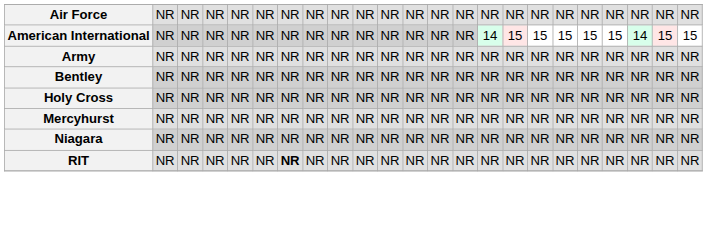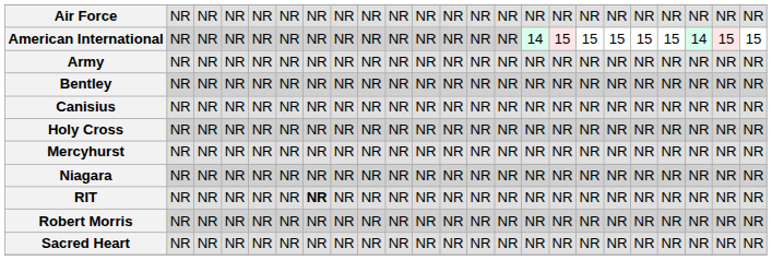+ row: Canisius | NR | NR | NR | NR | NR | NR | NR | NR | NR | NR | NR | NR | NR | NR | NR | NR | NR | NR | NR | NR | NR | NR
+ row: Robert Morris | NR | NR | NR | NR | NR | NR | NR | NR | NR | NR | NR | NR | NR | NR | NR | NR | NR | NR | NR | NR | NR | NR
+ row: Sacred Heart | NR | NR | NR | NR | NR | NR | NR | NR | NR | NR | NR | NR | NR | NR | NR | NR | NR | NR | NR | NR | NR | NR
